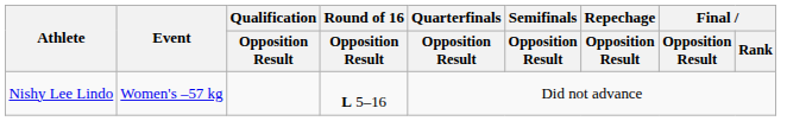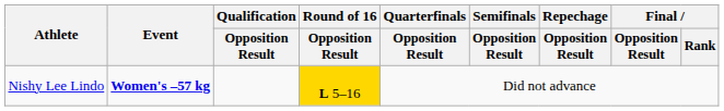Nishy Lee Lindo | Event: normal -> bold
Nishy Lee Lindo | Round of 16 / Opposition Result: no background -> gold background
